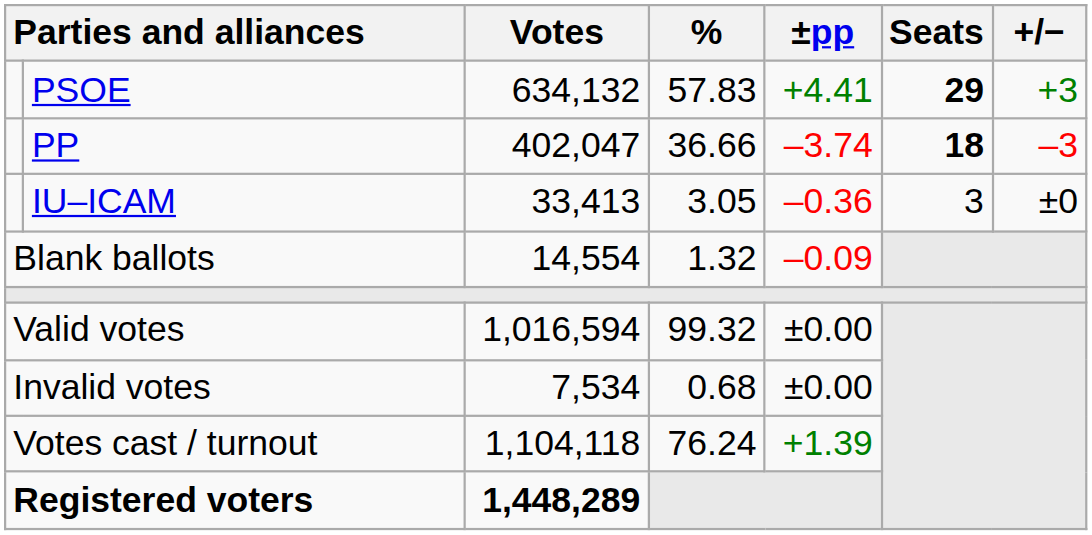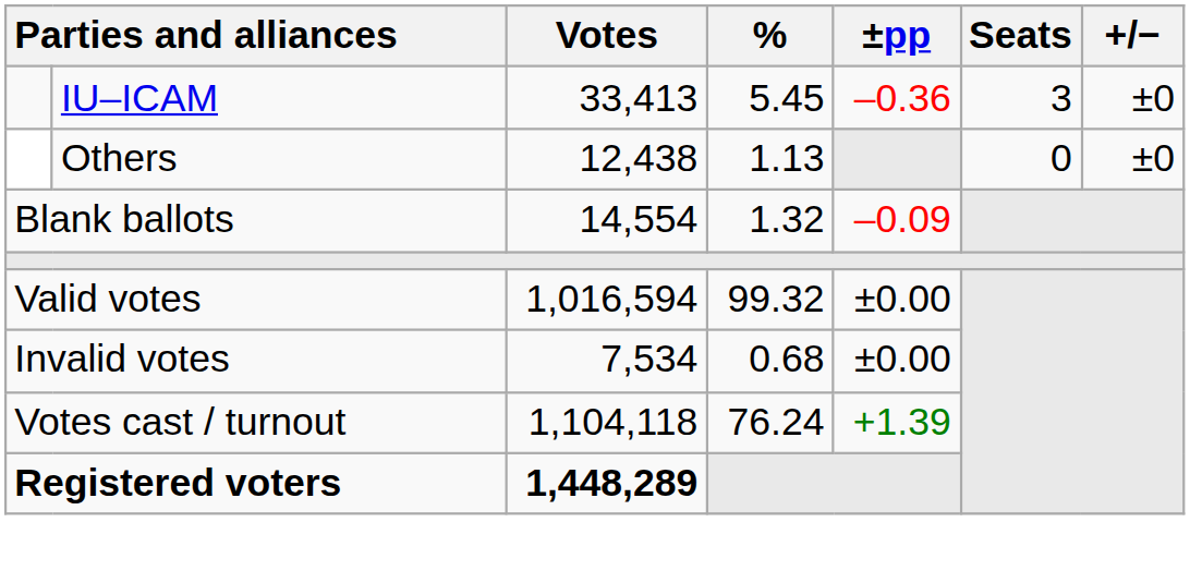- row: PSOE | 634,132 | 57.83 | +4.41 | 29 | +3
- row: PP | 402,047 | 36.66 | –3.74 | 18 | –3
IU–ICAM | %: 3.05 -> 5.45
+ row: Others | 12,438 | 1.13 | 0 | ±0
